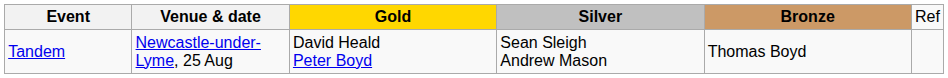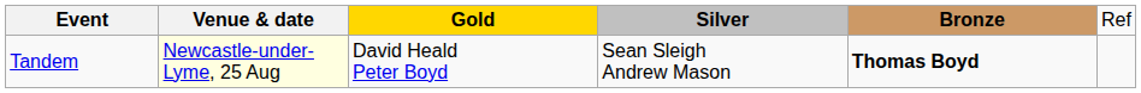Tandem | column 2: no background -> lightyellow background
Tandem | column 5: normal -> bold
